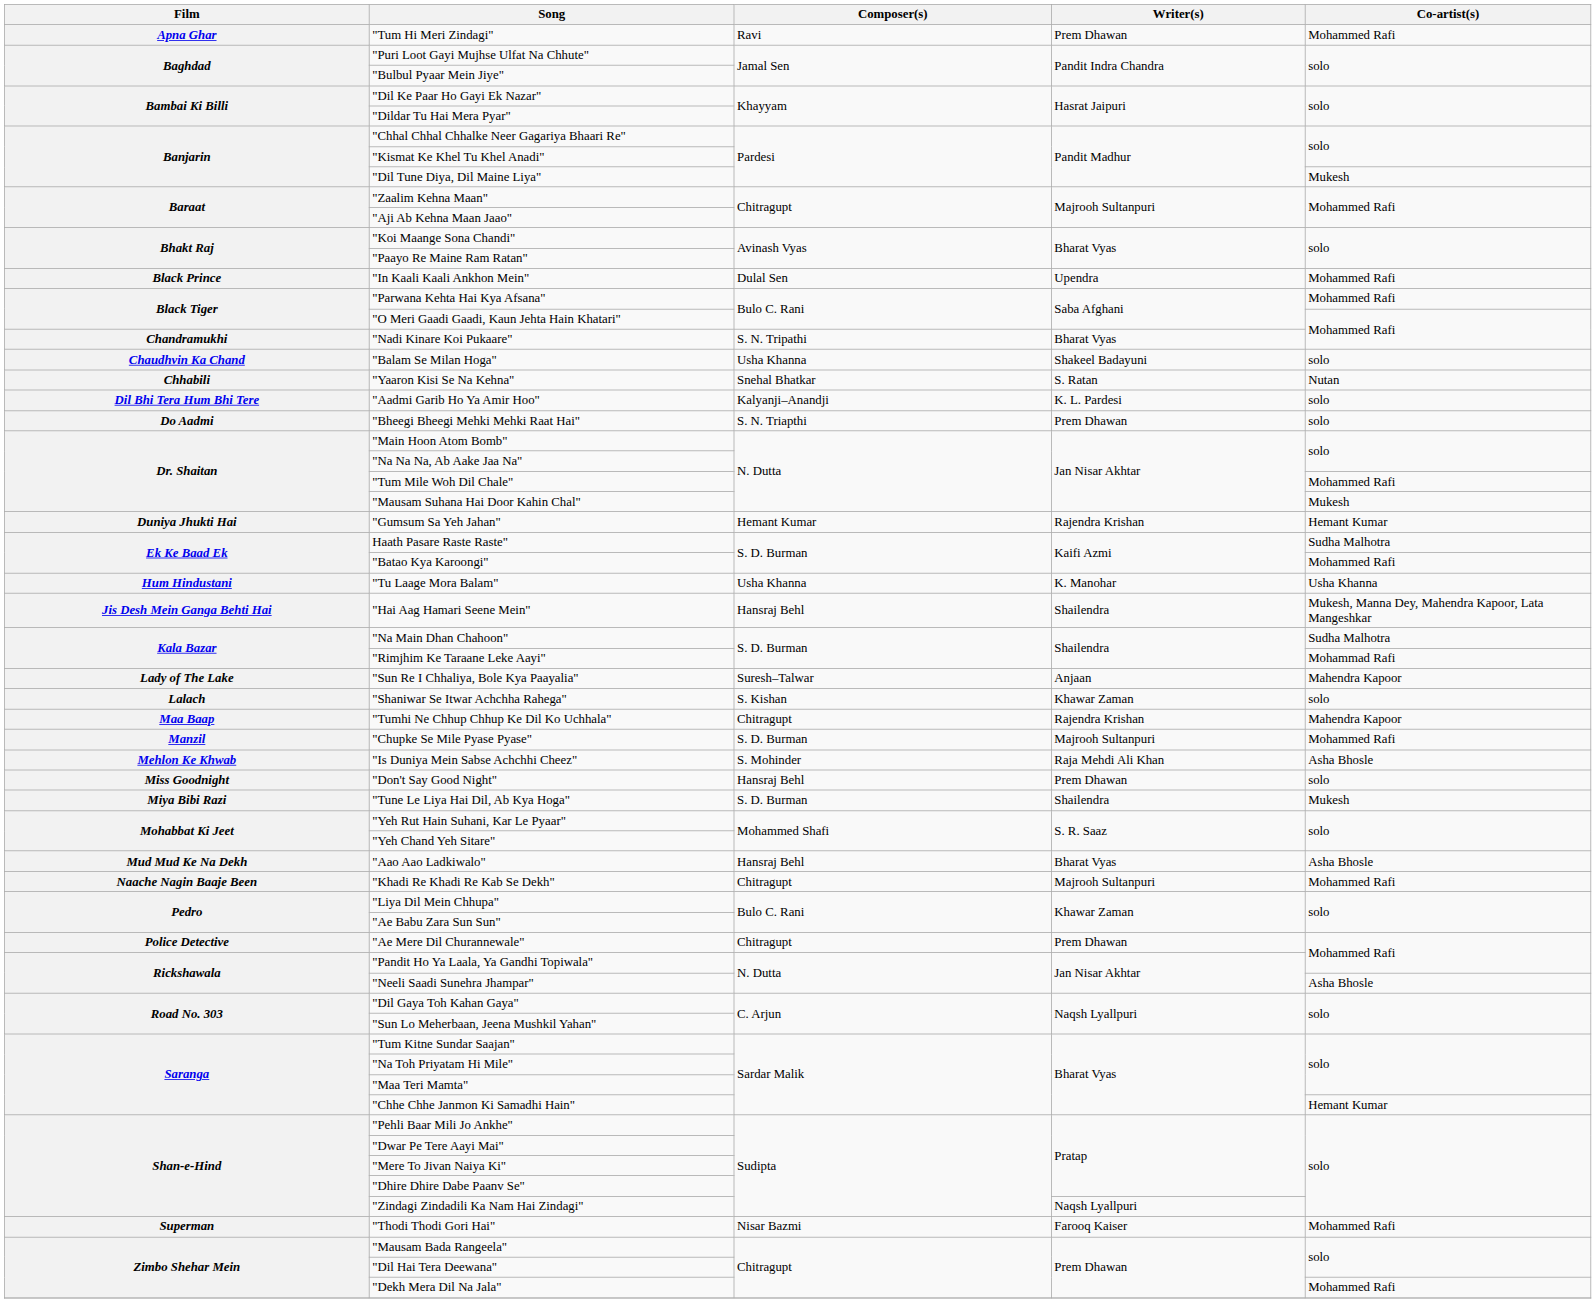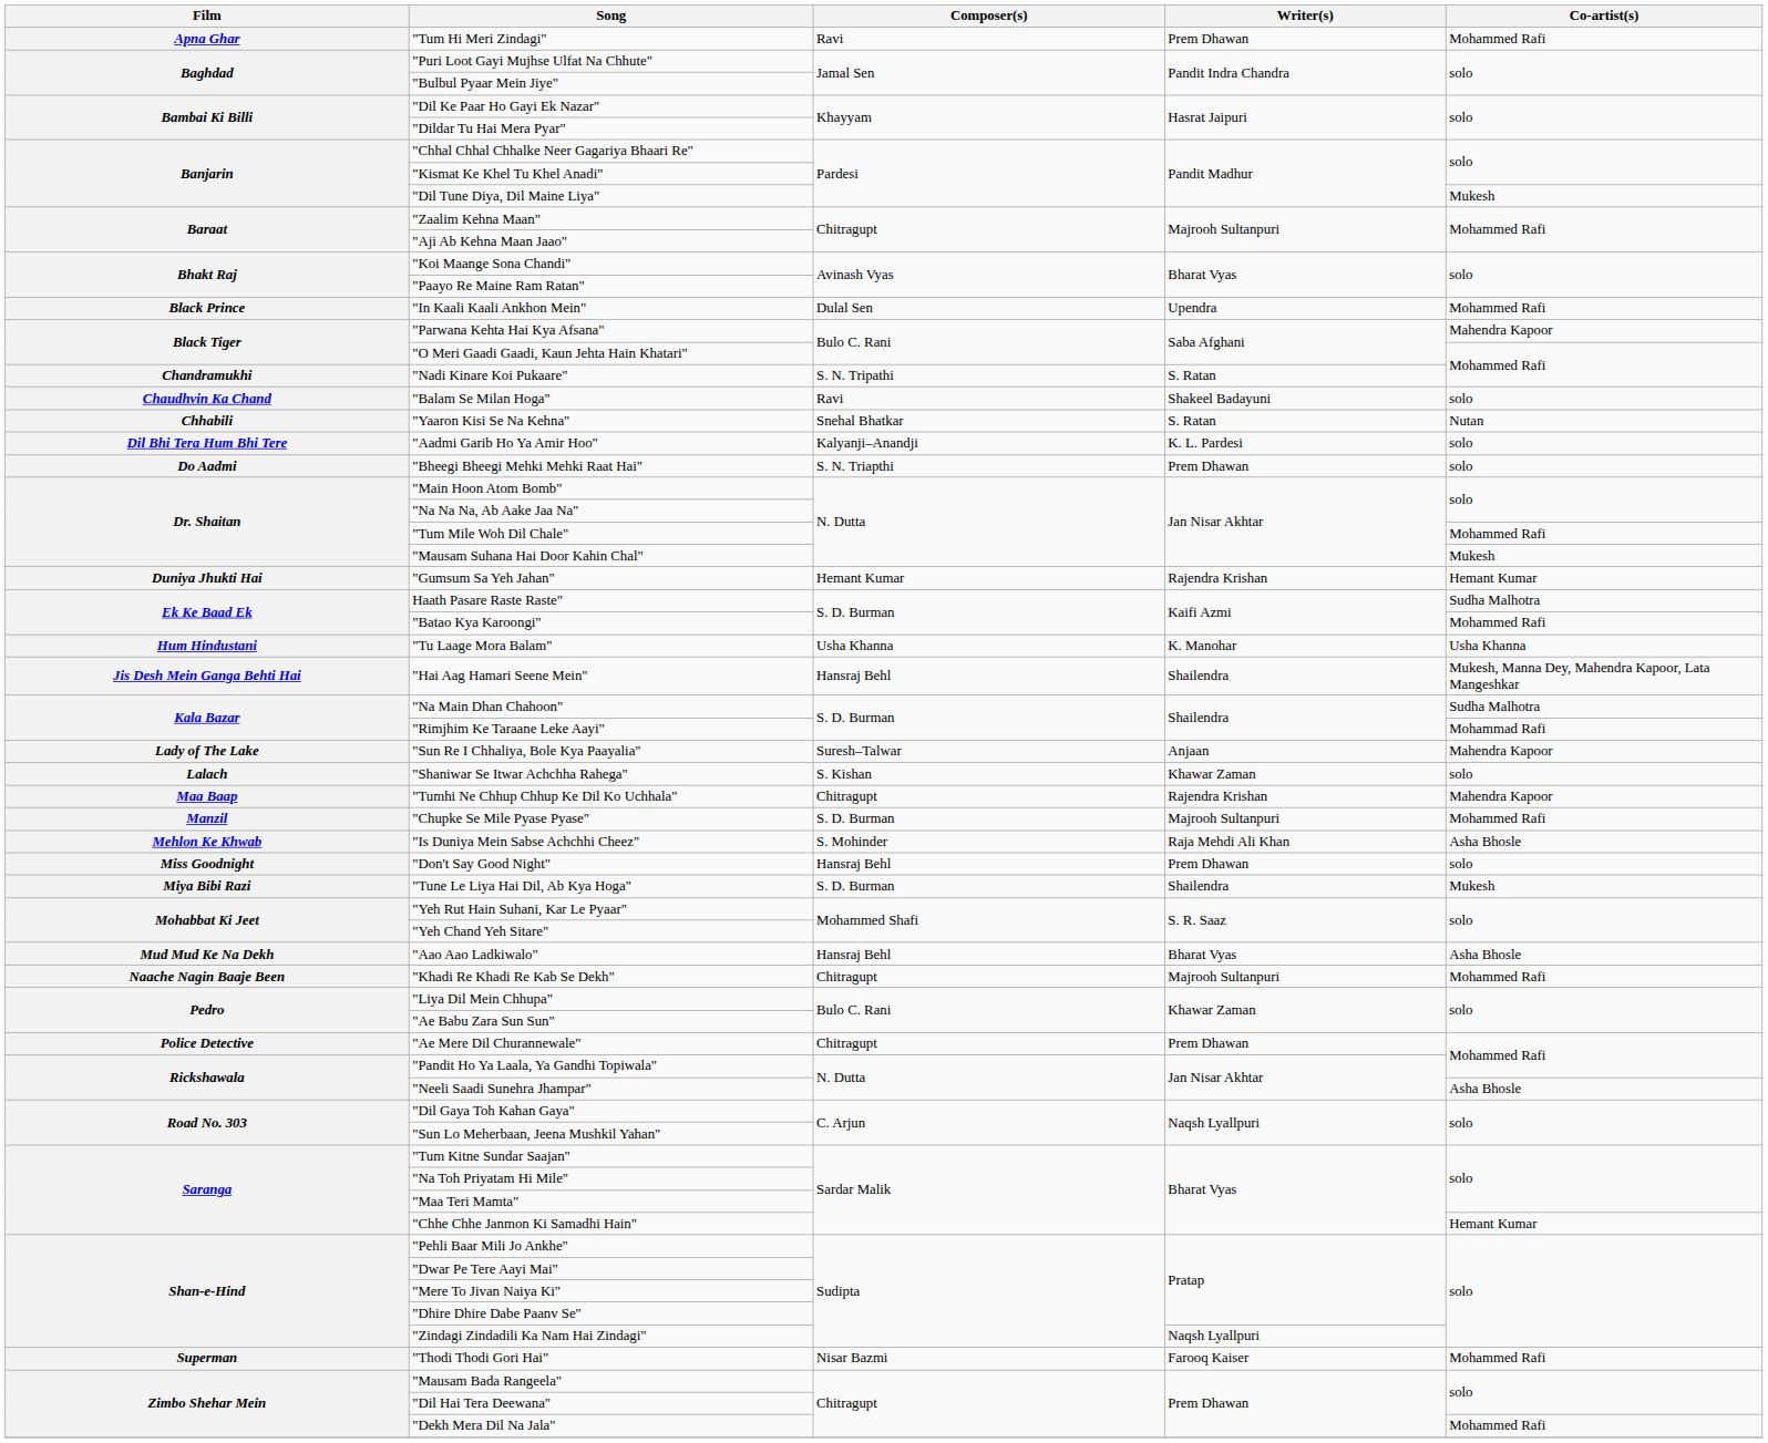"Parwana Kehta Hai Kya Afsana" | Co-artist(s): Mohammed Rafi -> Mahendra Kapoor
"Nadi Kinare Koi Pukaare" | Writer(s): Bharat Vyas -> S. Ratan
"Balam Se Milan Hoga" | Composer(s): Usha Khanna -> Ravi
